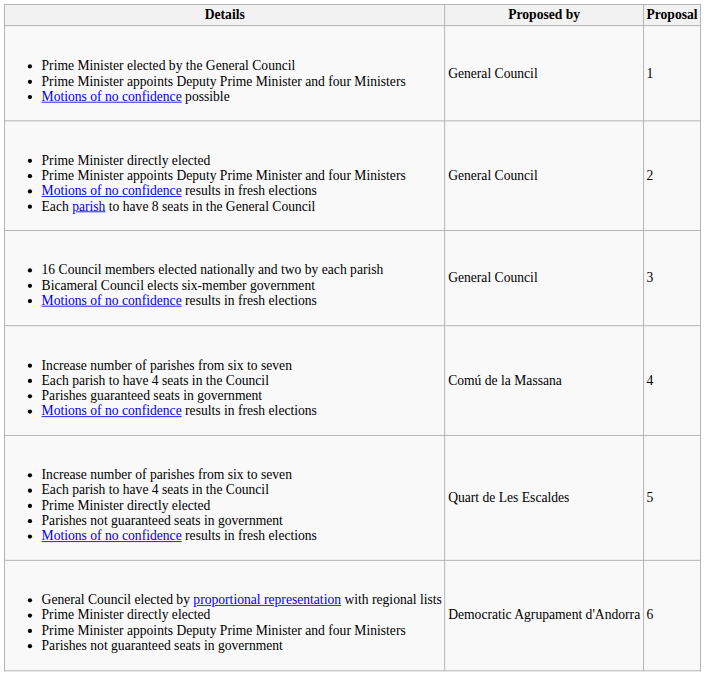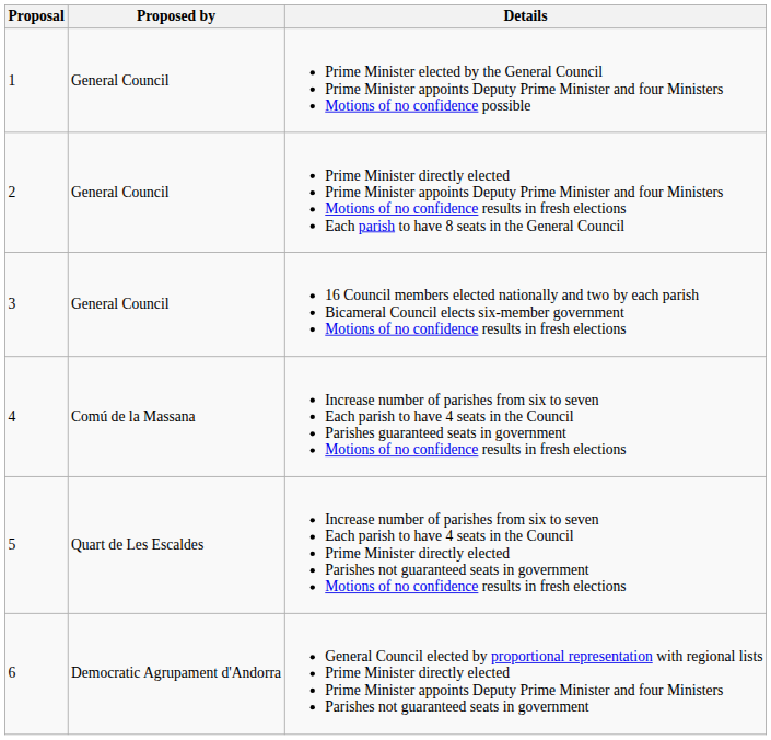columns swapped: Proposal <-> Details
